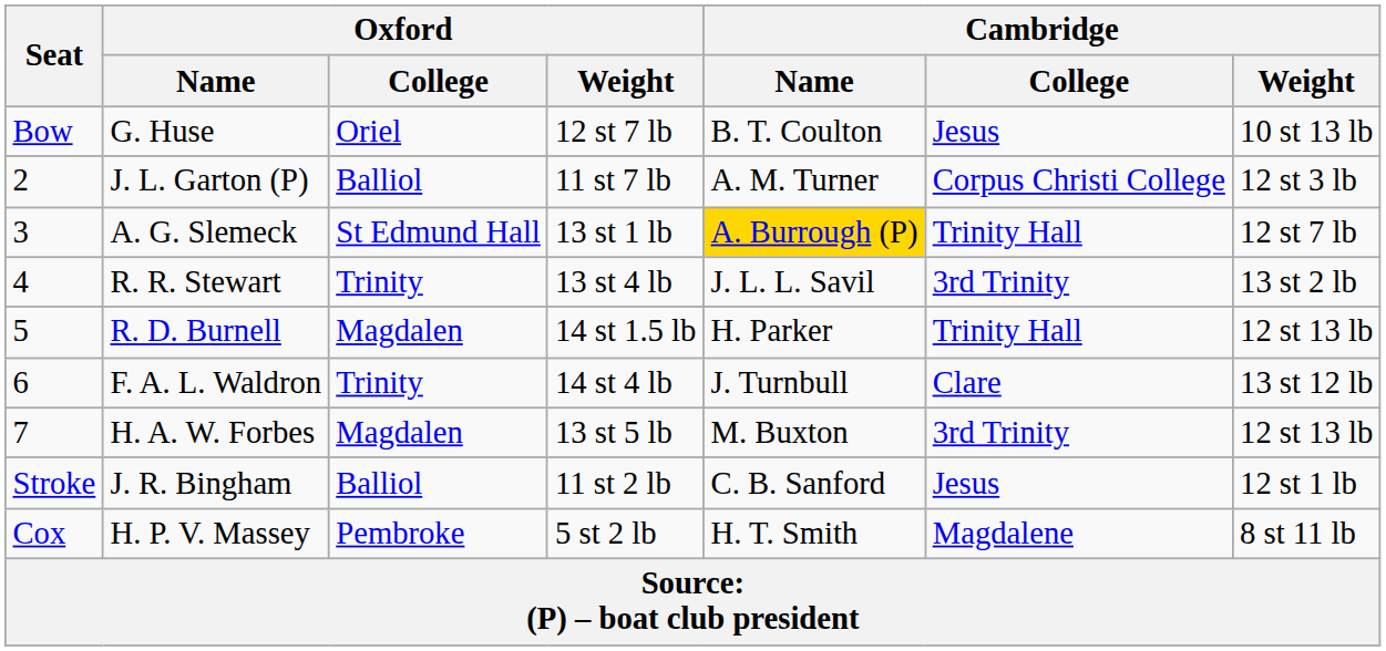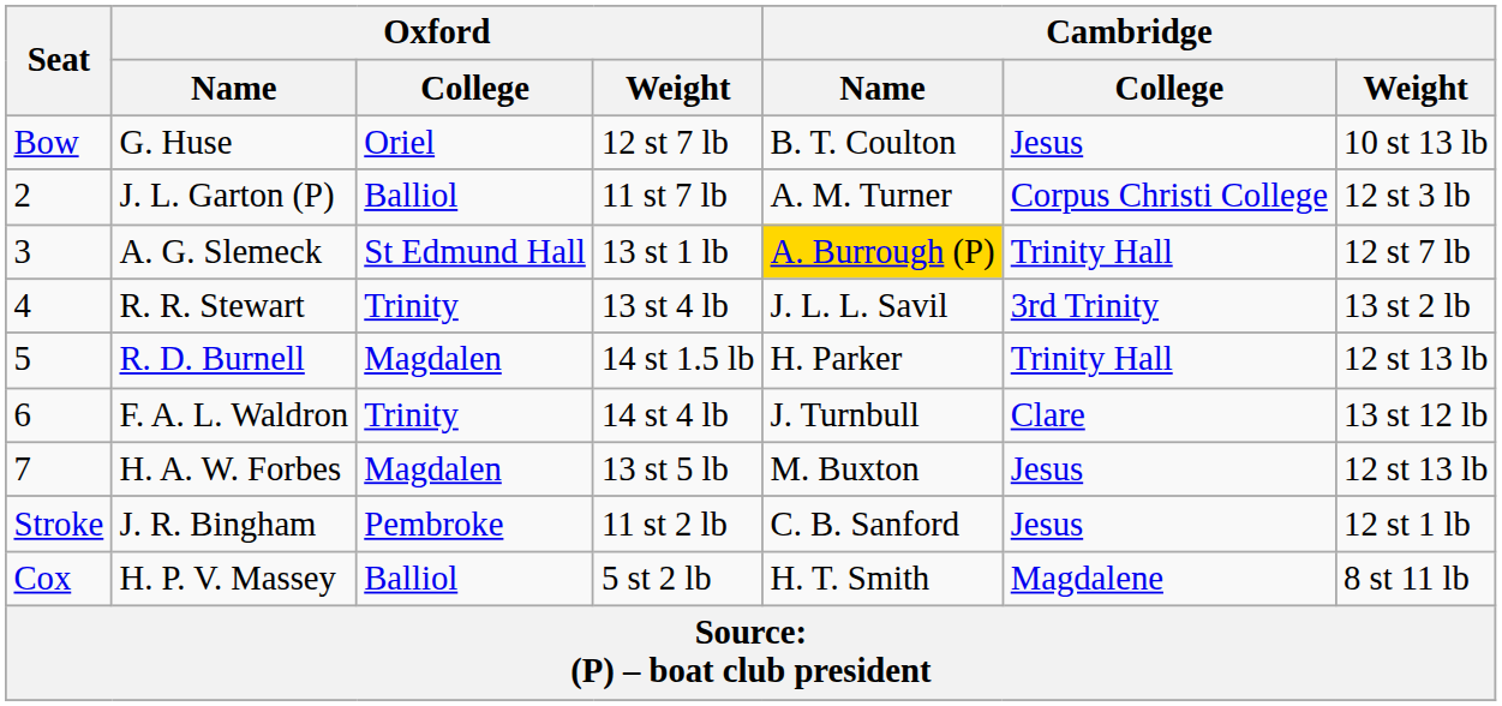H. A. W. Forbes | Cambridge / College: 3rd Trinity -> Jesus
J. R. Bingham | Oxford / College: Balliol -> Pembroke
H. P. V. Massey | Oxford / College: Pembroke -> Balliol
